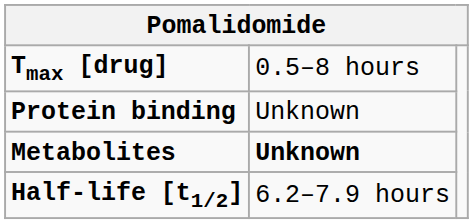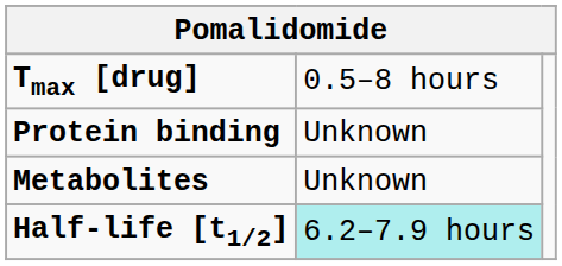Metabolites | column 2: bold -> normal
Half-life [t1/2] | column 2: no background -> paleturquoise background
